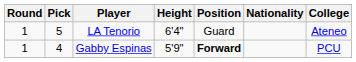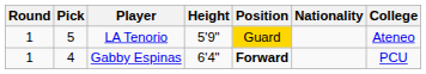LA Tenorio | Height: 6'4" -> 5'9"
LA Tenorio | Position: no background -> gold background
Gabby Espinas | Height: 5'9" -> 6'4"
